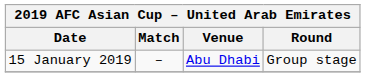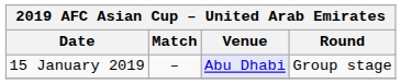15 January 2019 | Venue: no background -> lavender background
